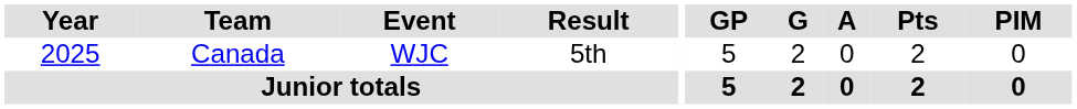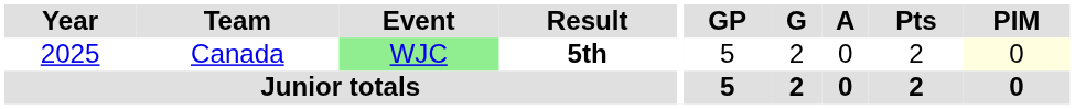Canada | Event: no background -> lightgreen background
Canada | Result: normal -> bold
Canada | PIM: no background -> lightyellow background
